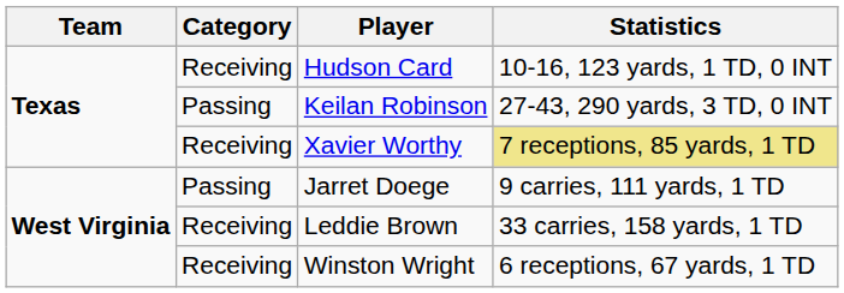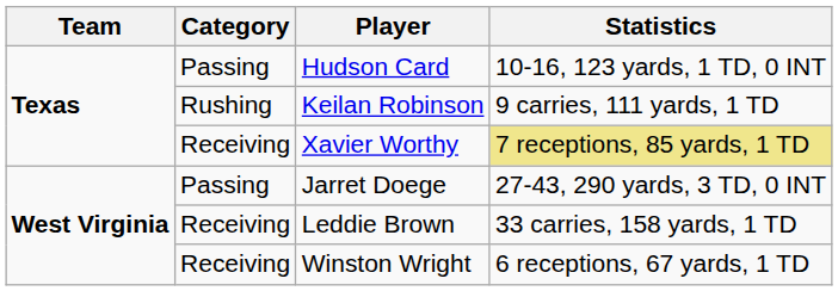Hudson Card | Category: Receiving -> Passing
Keilan Robinson | Category: Passing -> Rushing
Keilan Robinson | Statistics: 27-43, 290 yards, 3 TD, 0 INT -> 9 carries, 111 yards, 1 TD
Jarret Doege | Statistics: 9 carries, 111 yards, 1 TD -> 27-43, 290 yards, 3 TD, 0 INT
